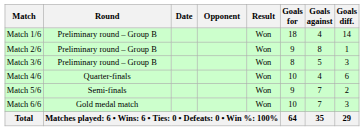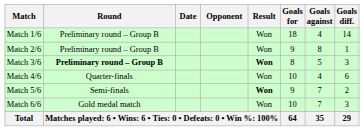Match 3/6 | Round: normal -> bold
Match 3/6 | Result: normal -> bold
Match 5/6 | Result: normal -> bold
